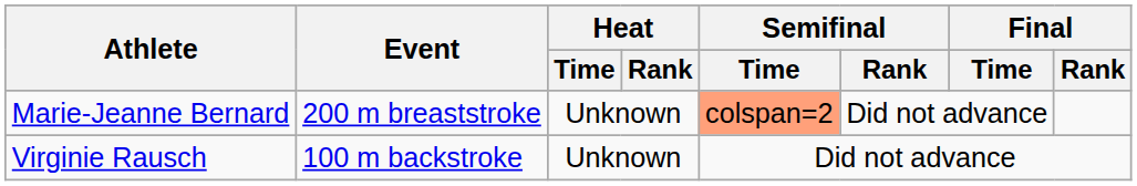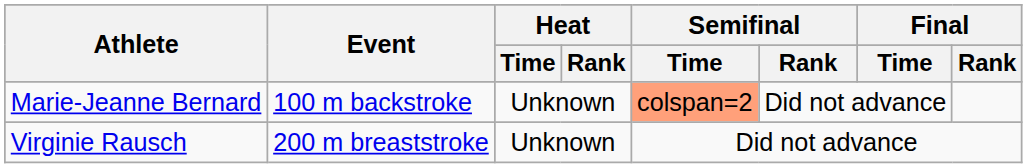Marie-Jeanne Bernard | Event: 200 m breaststroke -> 100 m backstroke
Virginie Rausch | Event: 100 m backstroke -> 200 m breaststroke
